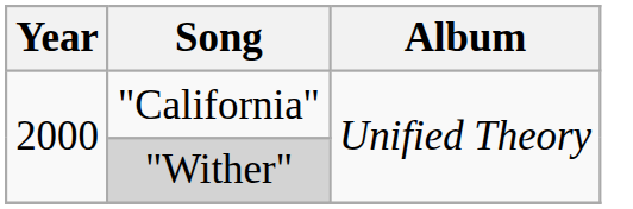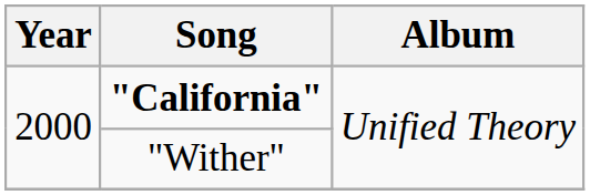"California" | Song: normal -> bold
"Wither" | Song: lightgrey background -> no background
